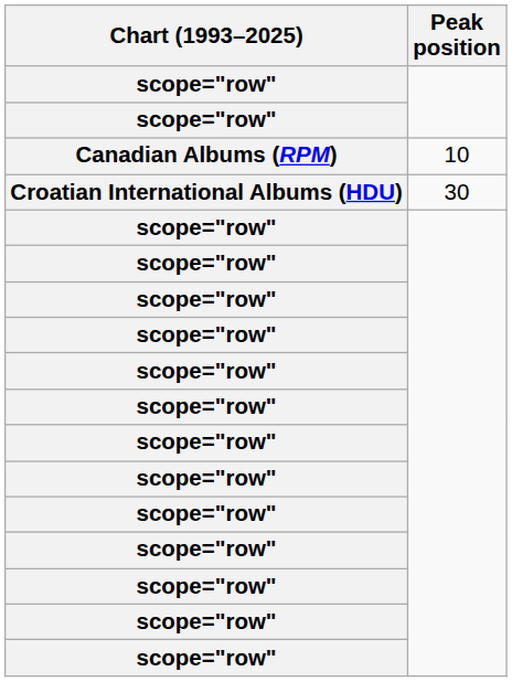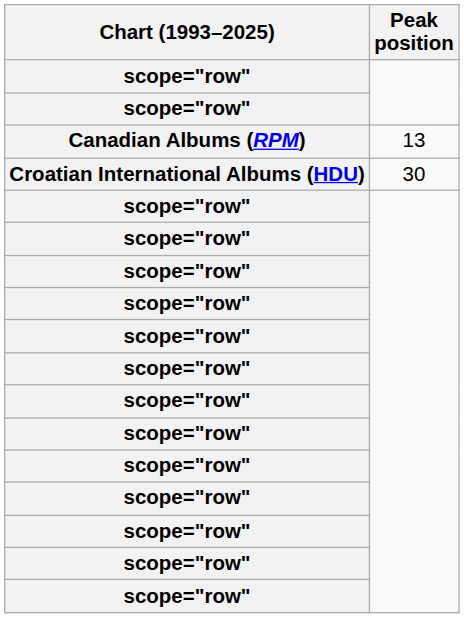Canadian Albums (RPM) | Peak position: 10 -> 13
